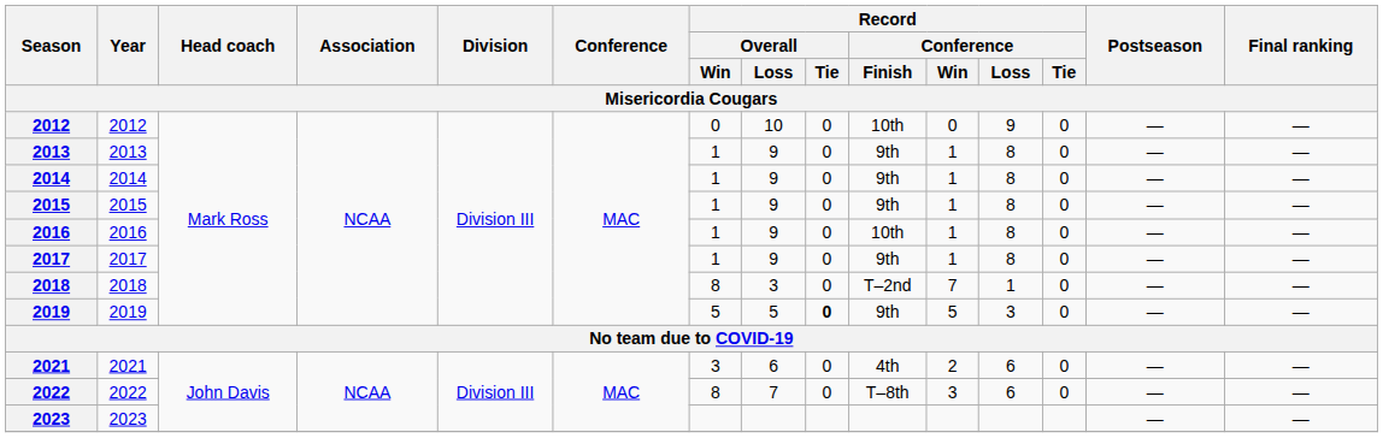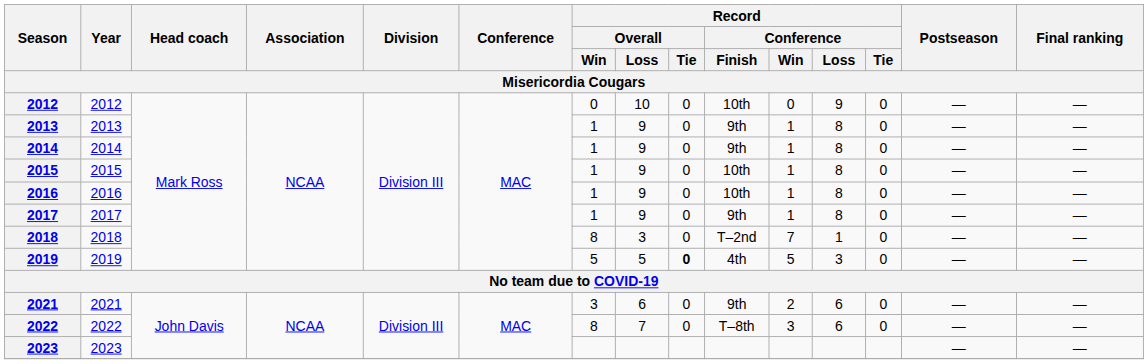row 8 | Record / Conference / Finish: 9th -> 10th
row 12 | Record / Conference / Finish: 9th -> 4th
row 14 | Record / Conference / Finish: 4th -> 9th
